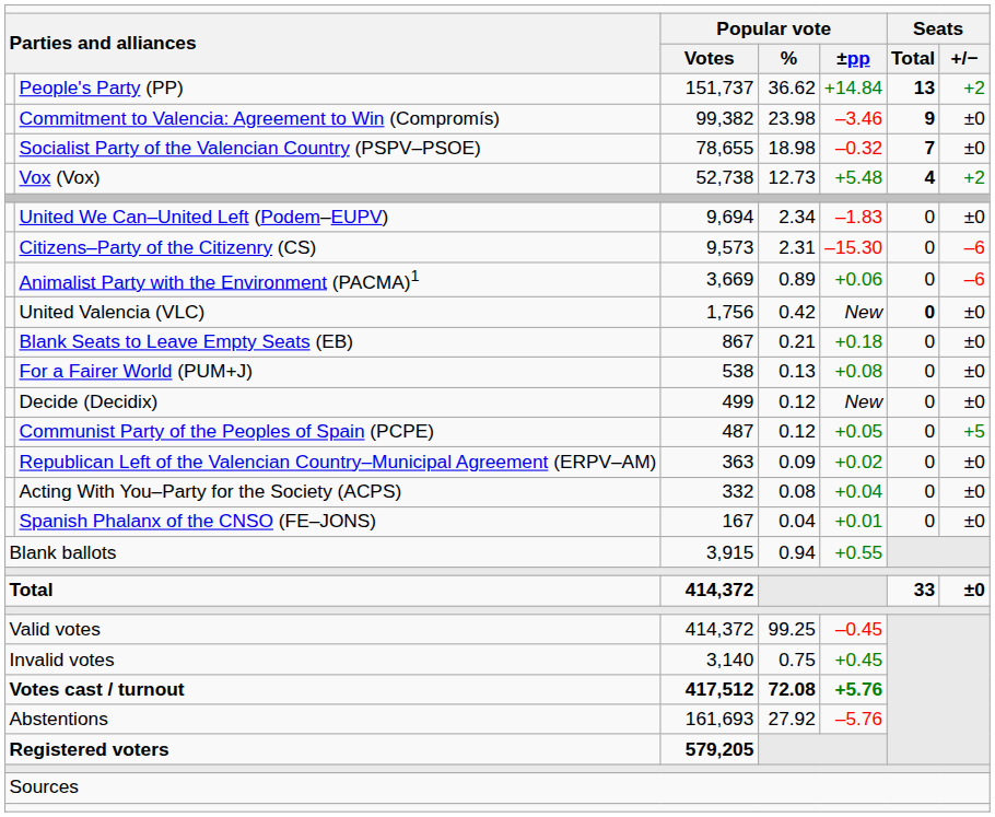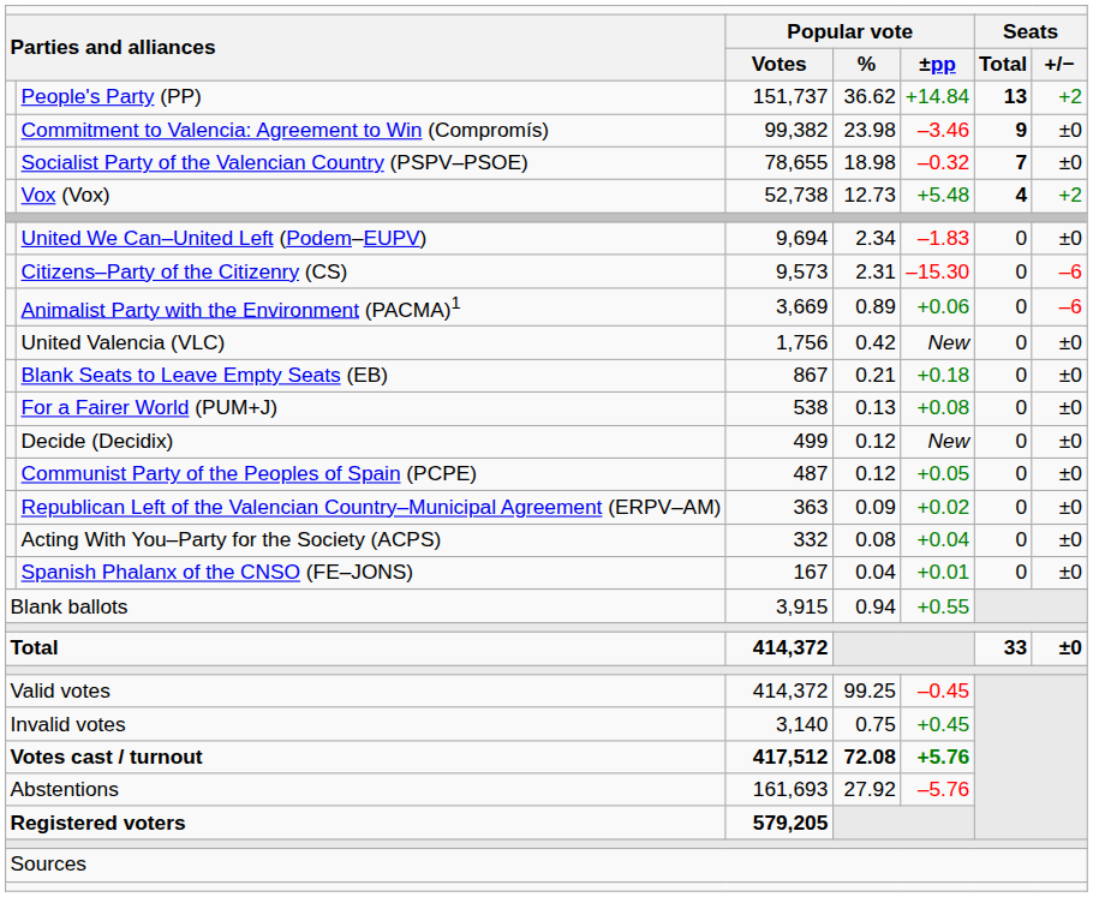United Valencia (VLC) | column 6: bold -> normal
Communist Party of the Peoples of Spain (PCPE) | column 7: +5 -> ±0
